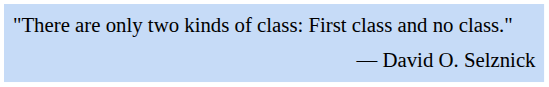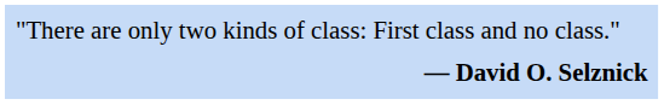row 2 | column 1: normal -> bold
